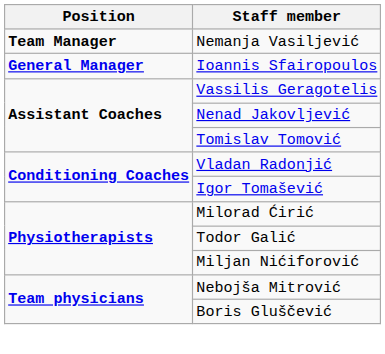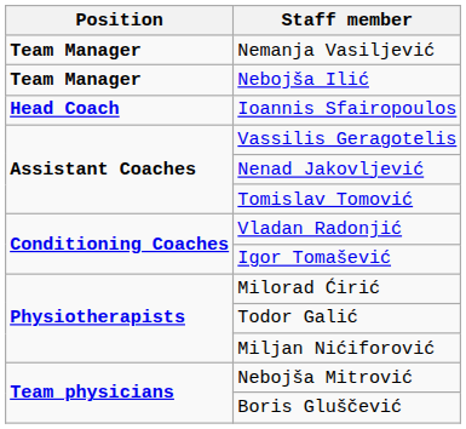+ row: Team Manager | Nebojša Ilić
Ioannis Sfairopoulos | Position: General Manager -> Head Coach
